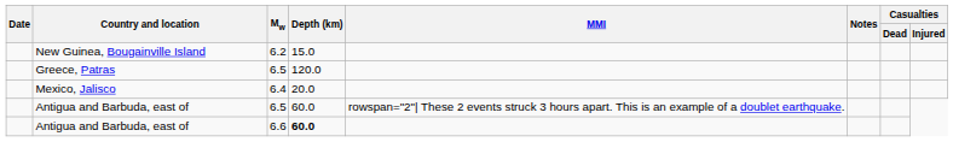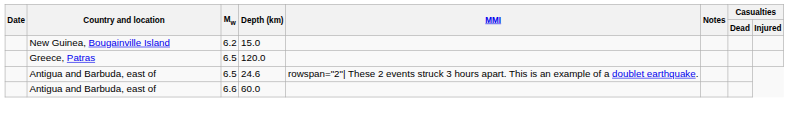- row: Mexico, Jalisco | 6.4 | 20.0
Antigua and Barbuda, east of / 6.5 | Depth (km): 60.0 -> 24.6
Antigua and Barbuda, east of / 6.6 | Depth (km): bold -> normal
